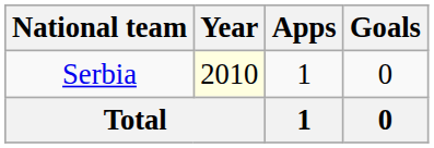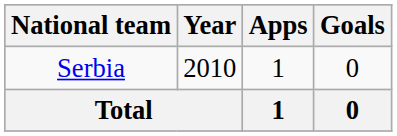Serbia | Year: lightyellow background -> no background
